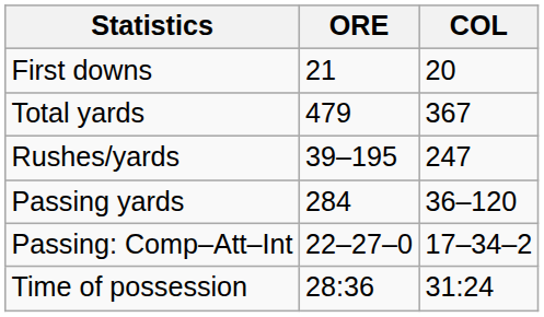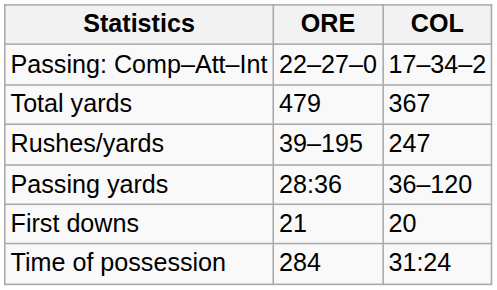rows swapped: First downs <-> Passing: Comp–Att–Int
Passing yards | ORE: 284 -> 28:36
Time of possession | ORE: 28:36 -> 284
